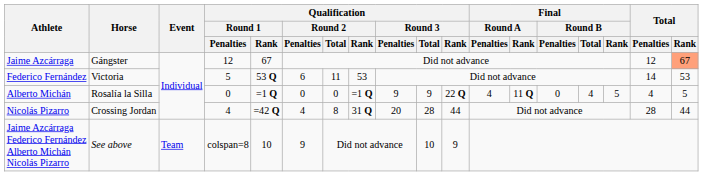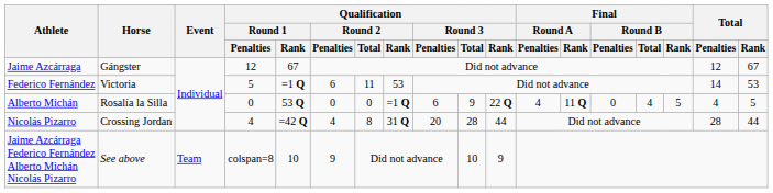Jaime Azcárraga | Total / Rank: lightsalmon background -> no background
Federico Fernández | Qualification / Round 1 / Rank: 53 Q -> =1 Q
Alberto Michán | Qualification / Round 1 / Rank: =1 Q -> 53 Q
Alberto Michán | Qualification / Round 3 / Penalties: 9 -> 6
